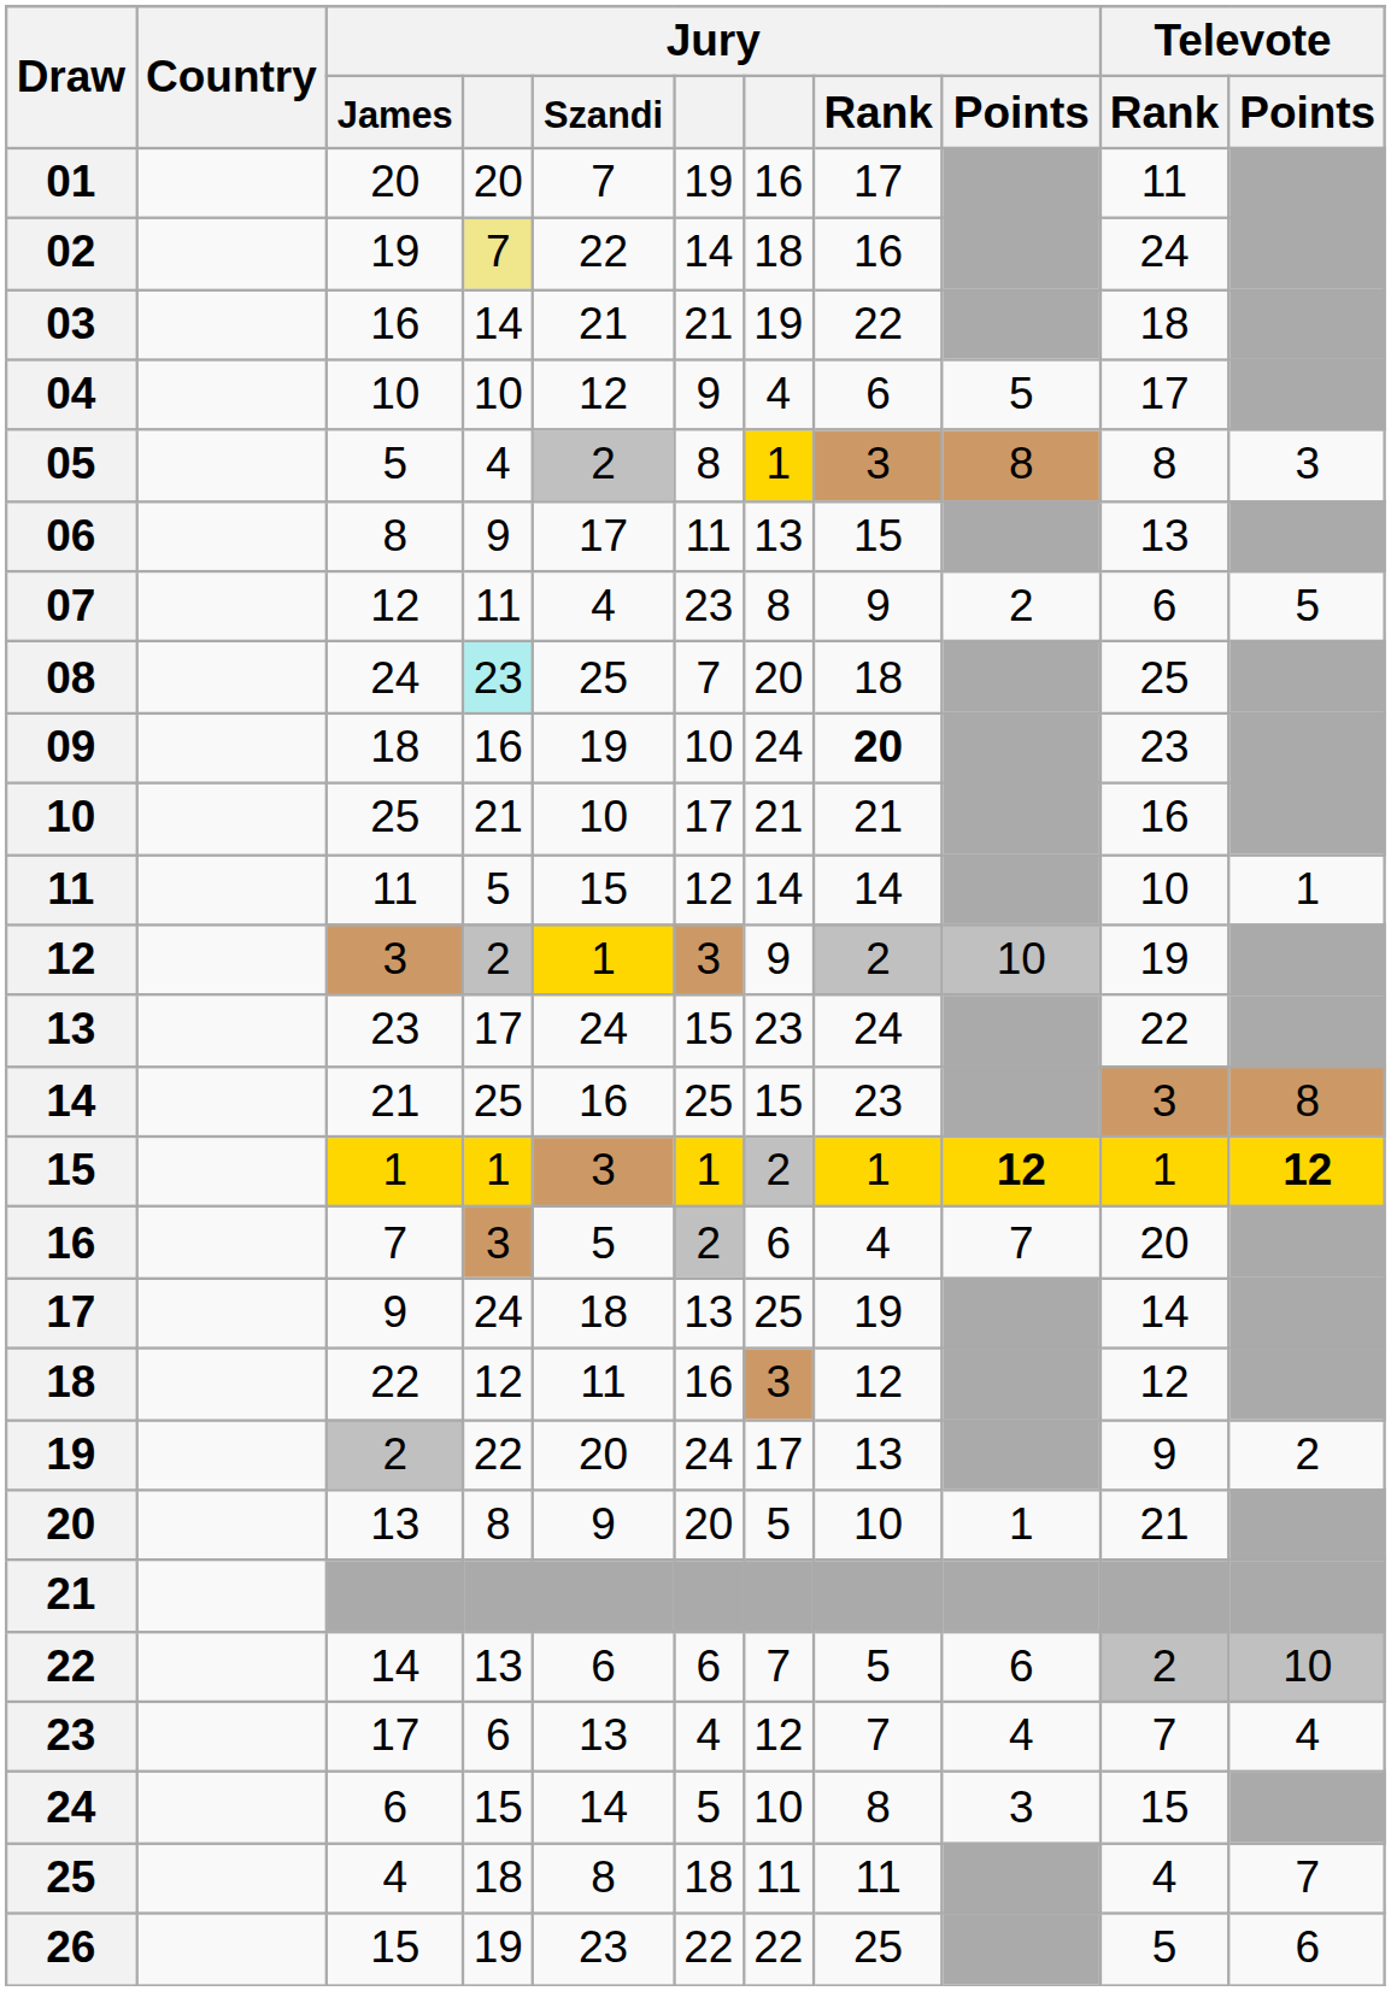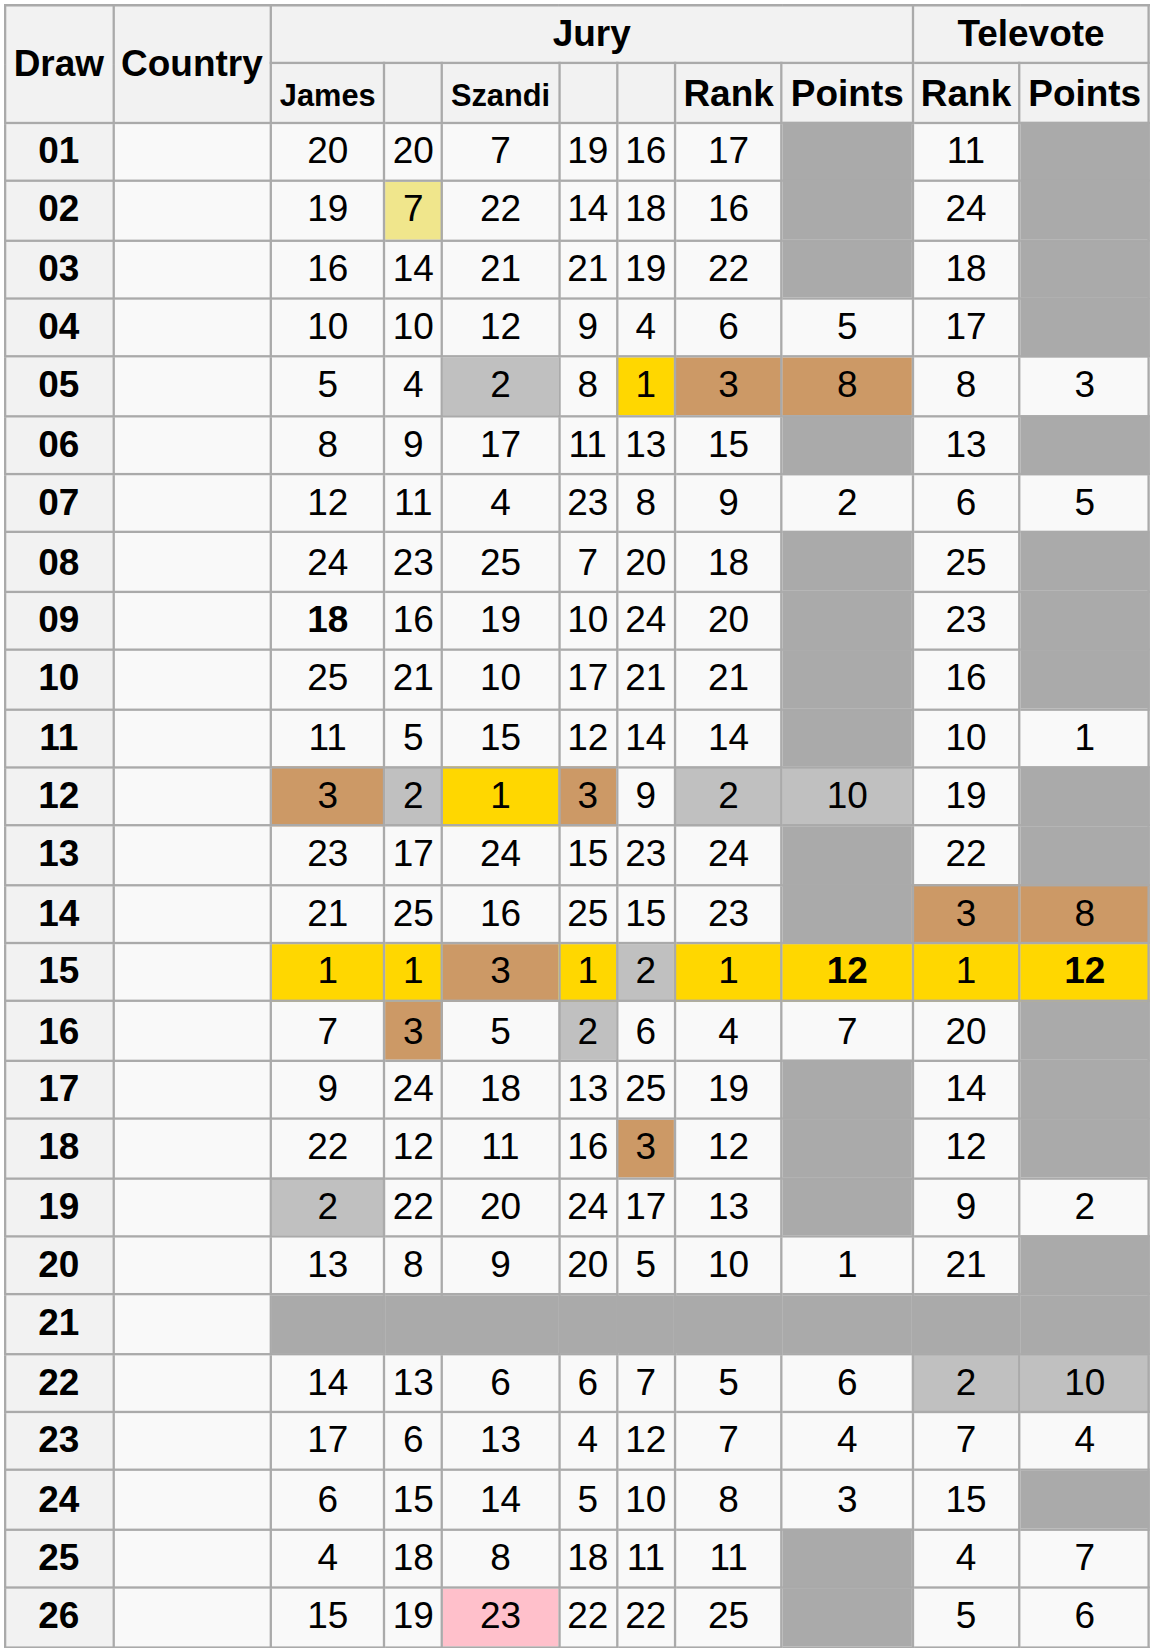08 | column 4: paleturquoise background -> no background
09 | Jury / James: normal -> bold
09 | Jury / Rank: bold -> normal
26 | Jury / Szandi: no background -> pink background
